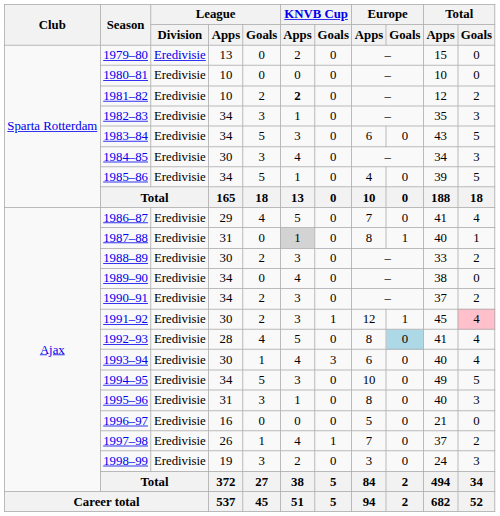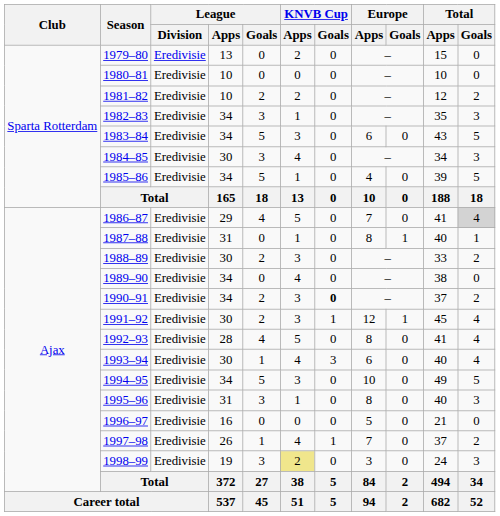1981–82 | KNVB Cup / Apps: bold -> normal
1986–87 | Total / Goals: no background -> lightgrey background
1987–88 | KNVB Cup / Apps: lightgrey background -> no background
1990–91 | KNVB Cup / Goals: normal -> bold
1991–92 | Total / Goals: pink background -> no background
1992–93 | Europe / Goals: lightblue background -> no background
1998–99 | KNVB Cup / Apps: no background -> khaki background
